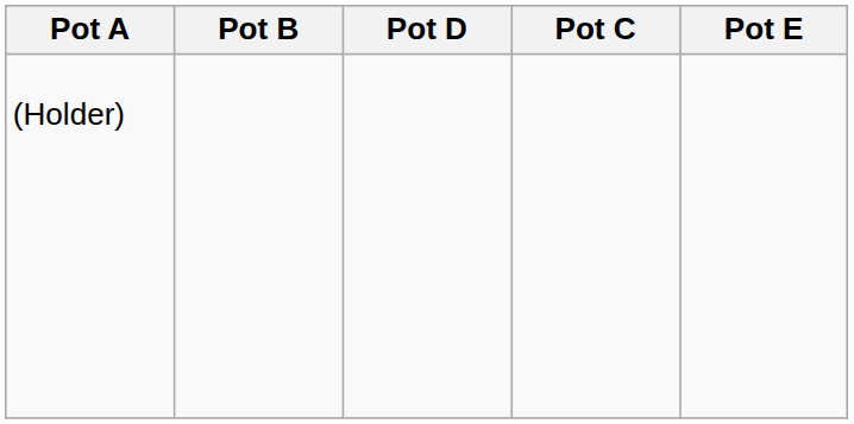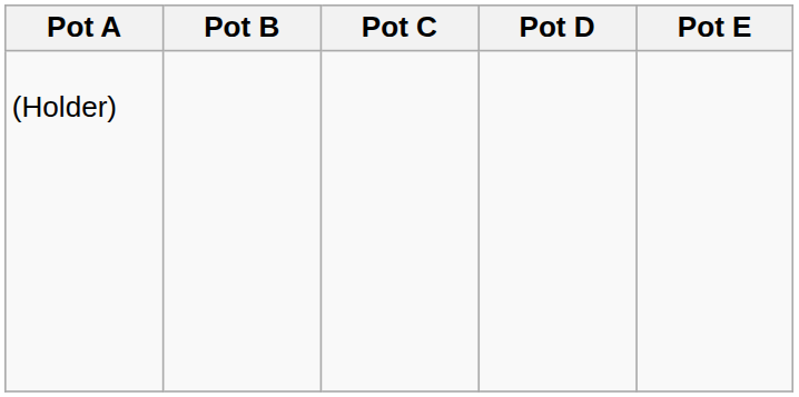columns swapped: Pot C <-> Pot D
